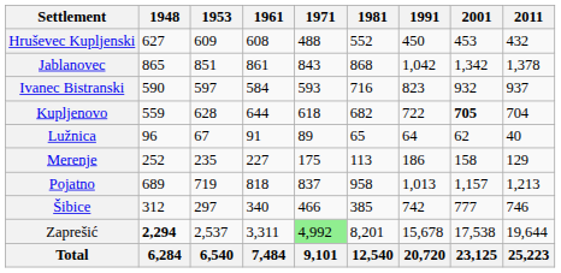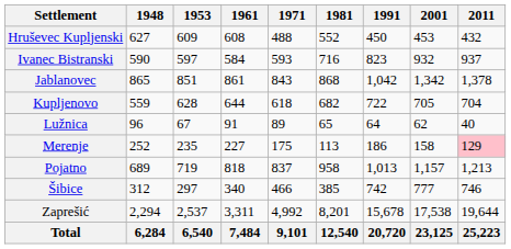rows swapped: Ivanec Bistranski <-> Jablanovec
Kupljenovo | 2001: bold -> normal
Merenje | 2011: no background -> pink background
Zaprešić | 1948: bold -> normal
Zaprešić | 1971: lightgreen background -> no background
